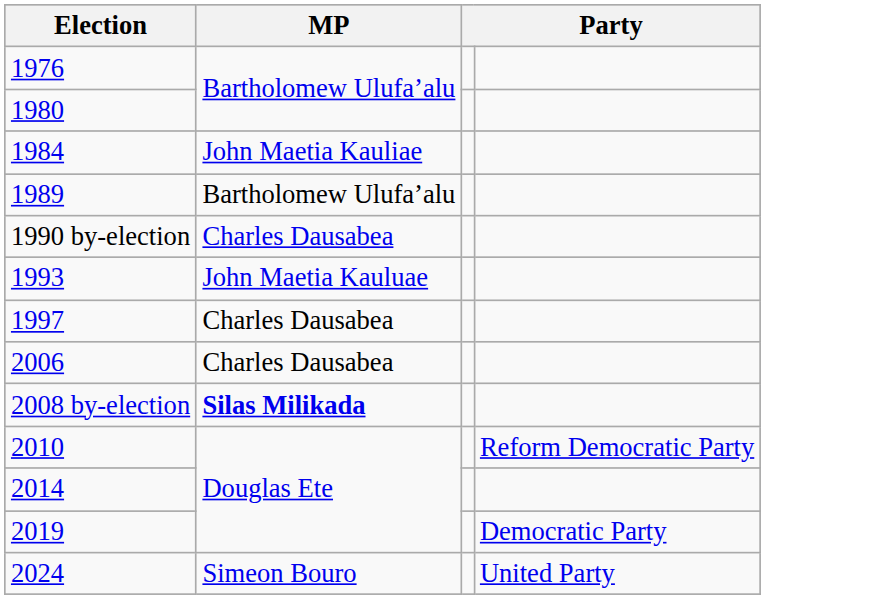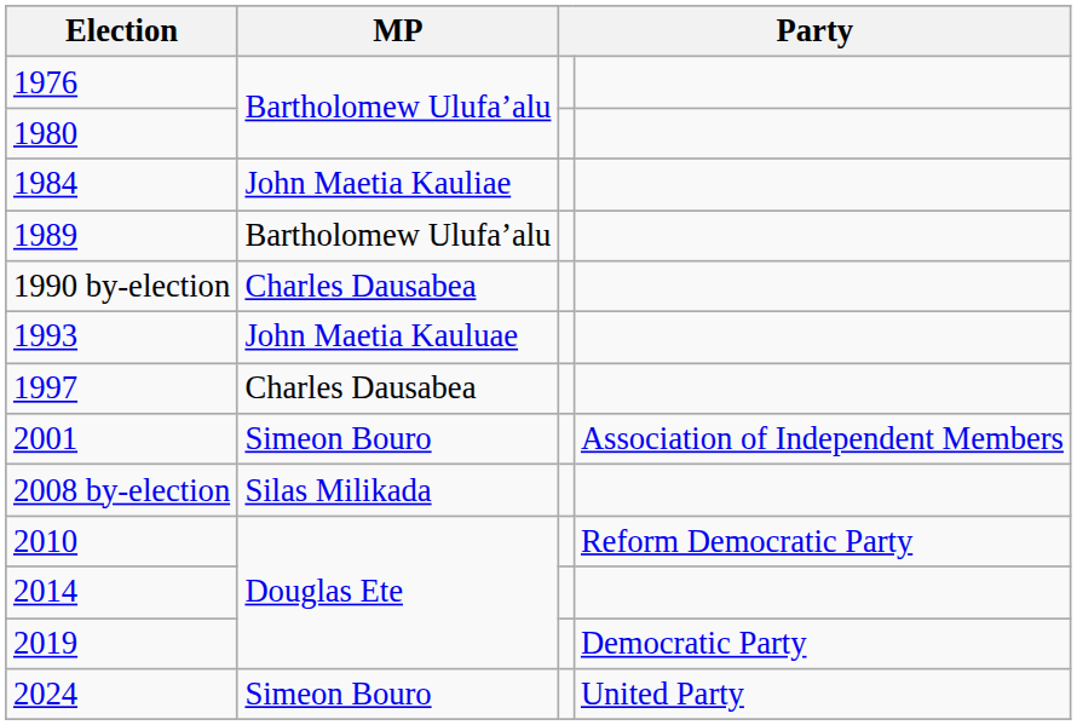+ row: 2001 | Simeon Bouro | Association of Independent Members
- row: 2006 | Charles Dausabea
2008 by-election | MP: bold -> normal
